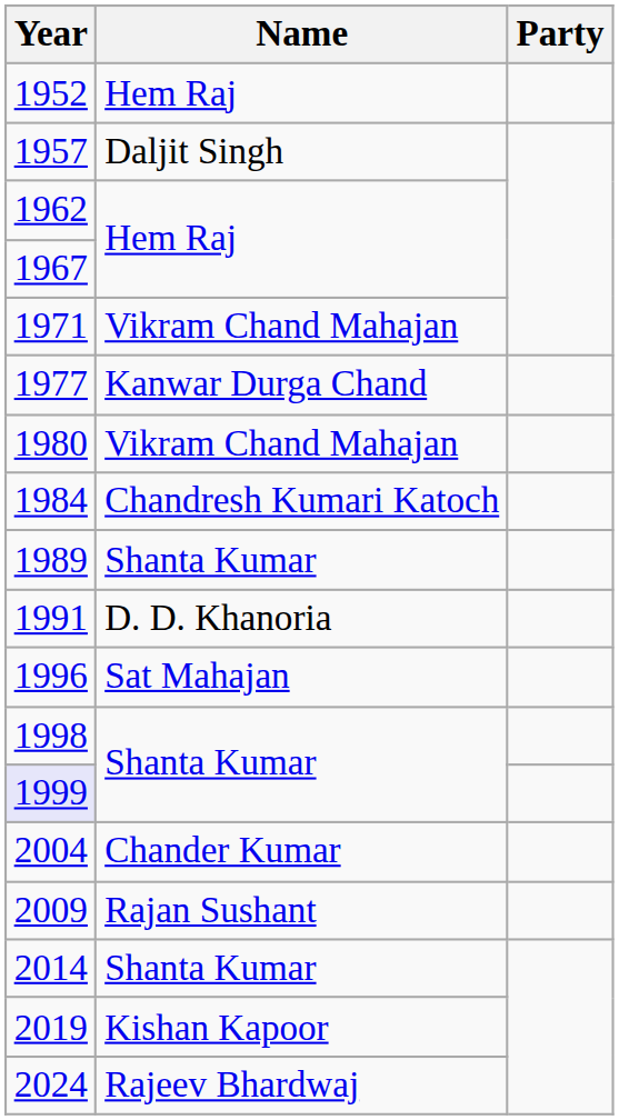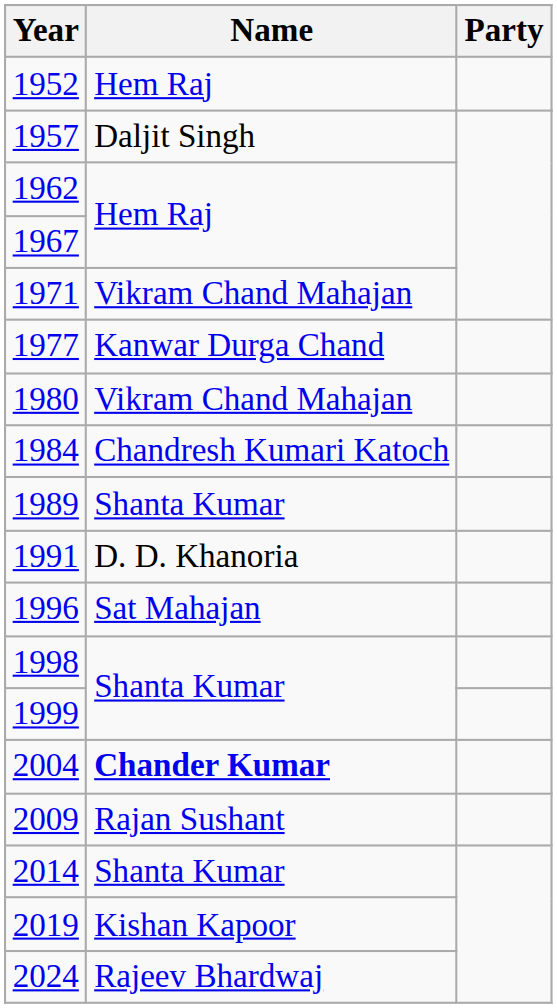1999 | Year: lavender background -> no background
2004 | Name: normal -> bold
